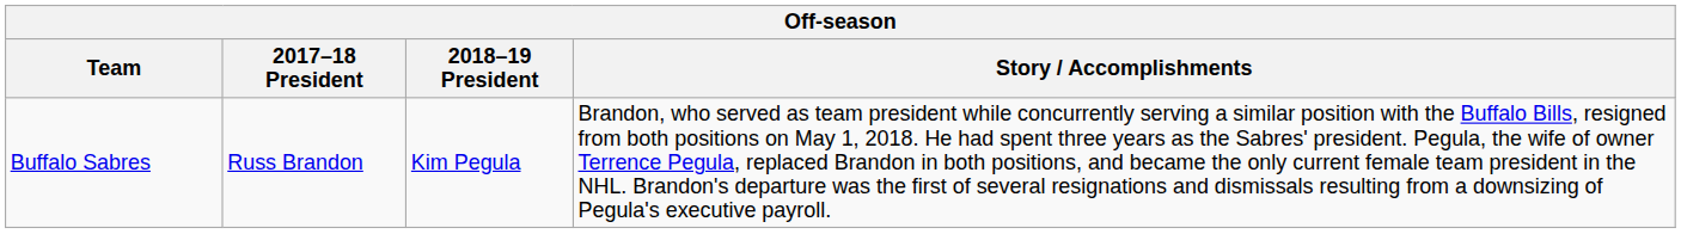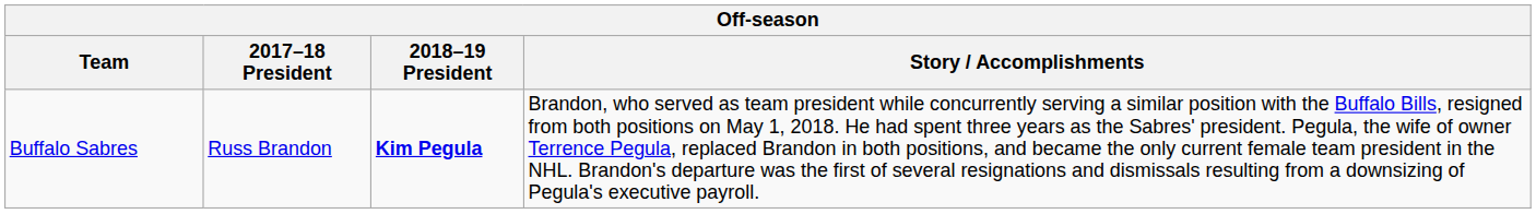Buffalo Sabres | 2018–19 President: normal -> bold
